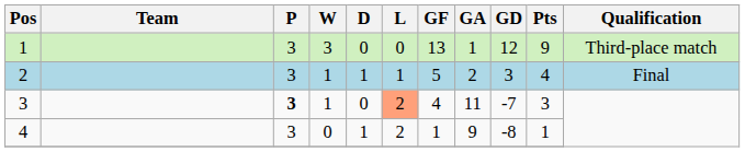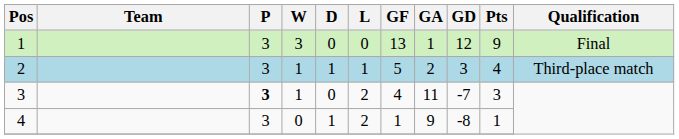row 2 | Qualification: Third-place match -> Final
row 3 | Qualification: Final -> Third-place match
row 4 | L: lightsalmon background -> no background
